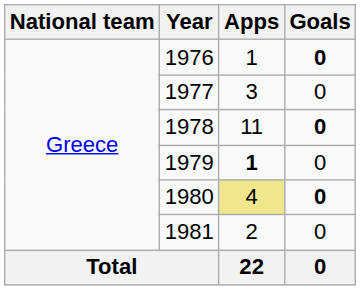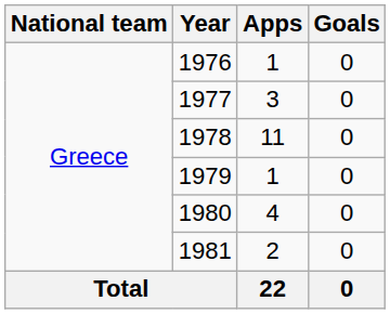1976 | Goals: bold -> normal
1978 | Goals: bold -> normal
1979 | Apps: bold -> normal
1980 | Apps: khaki background -> no background
1980 | Goals: bold -> normal
